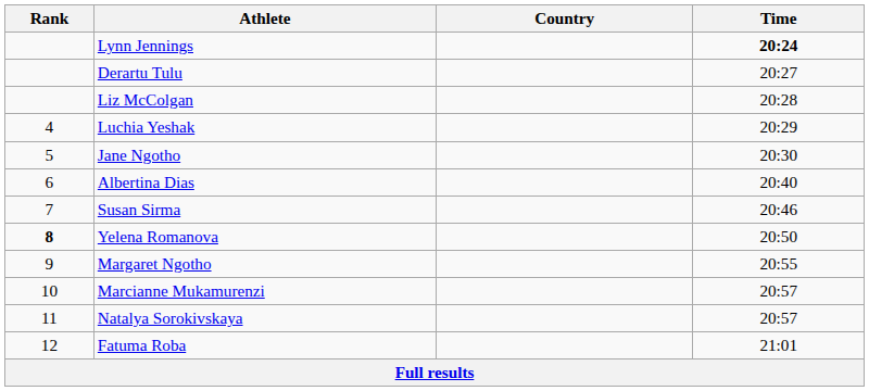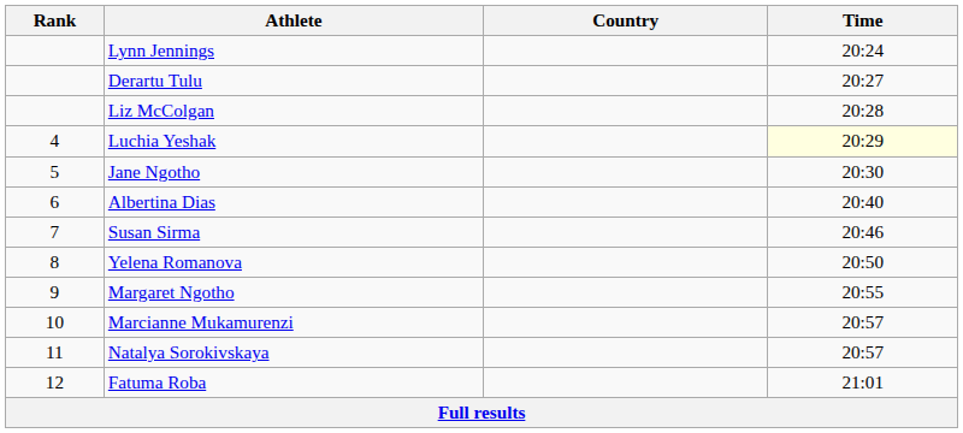Lynn Jennings | Time: bold -> normal
Luchia Yeshak | Time: no background -> lightyellow background
Yelena Romanova | Rank: bold -> normal
